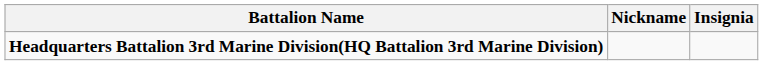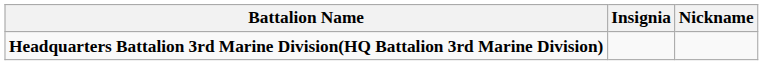columns swapped: Insignia <-> Nickname
